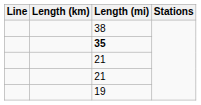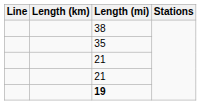35 | Length (mi): bold -> normal
19 | Length (mi): normal -> bold
